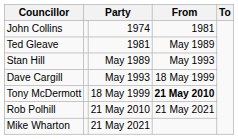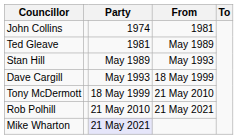Tony McDermott | From: bold -> normal
Mike Wharton | column 3: no background -> lavender background
